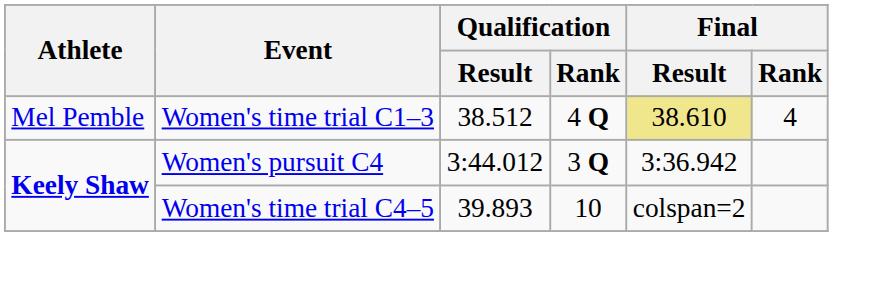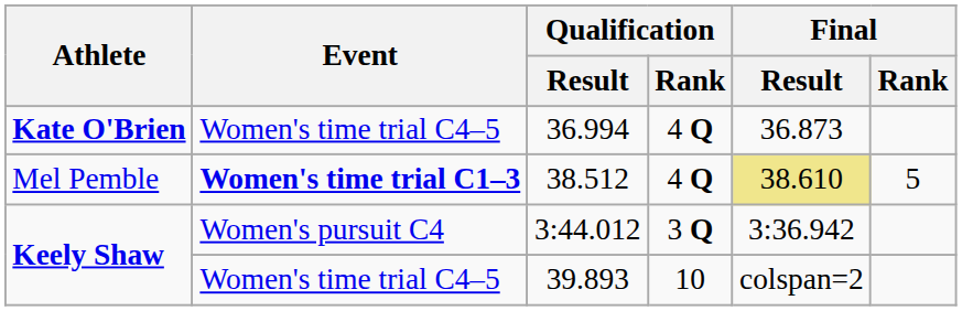+ row: Kate O'Brien | Women's time trial C4–5 | 36.994 | 4 Q | 36.873
38.512 | Event: normal -> bold
38.512 | Final / Rank: 4 -> 5
